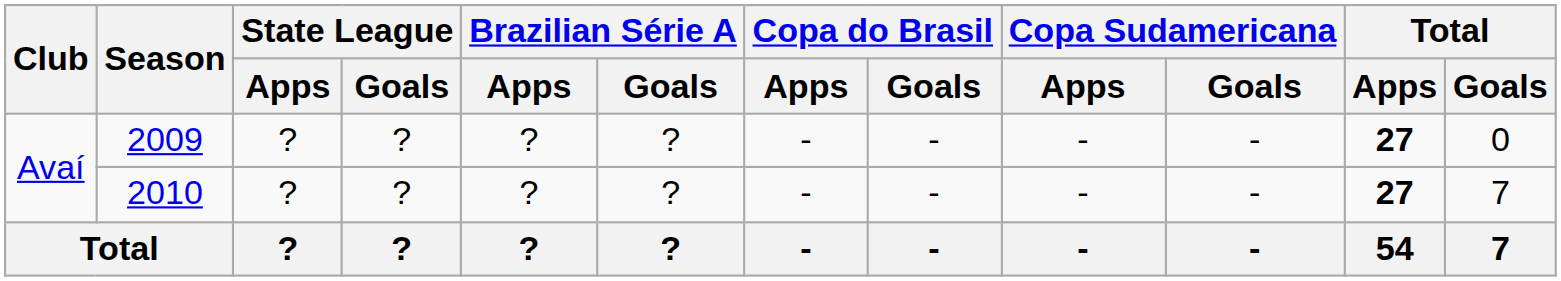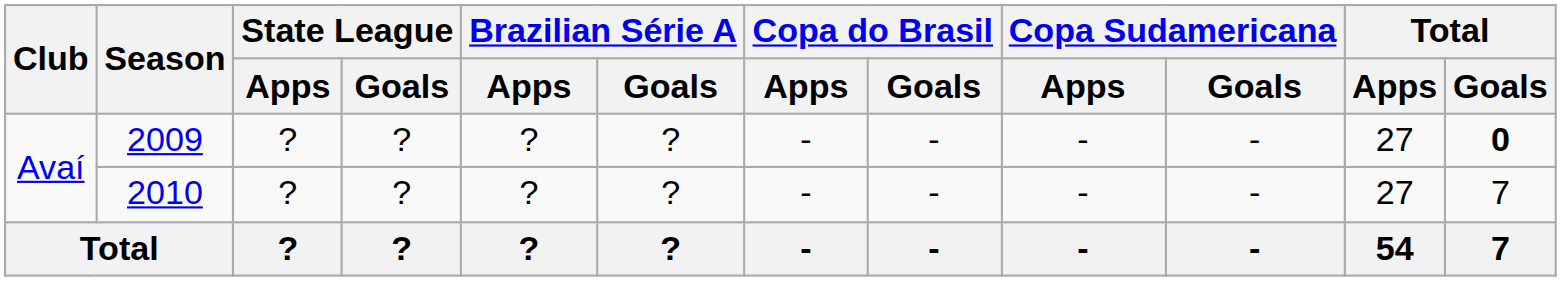2009 | Total / Apps: bold -> normal
2009 | Total / Goals: normal -> bold
2010 | Total / Apps: bold -> normal
